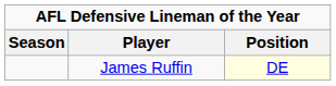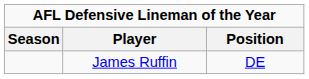James Ruffin | Position: lightyellow background -> no background
